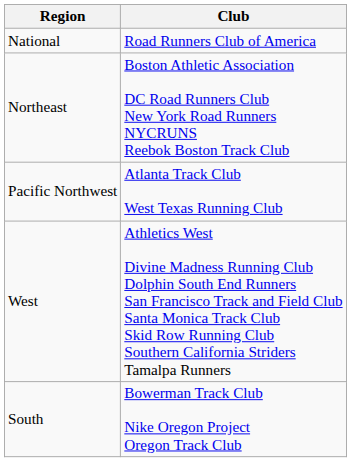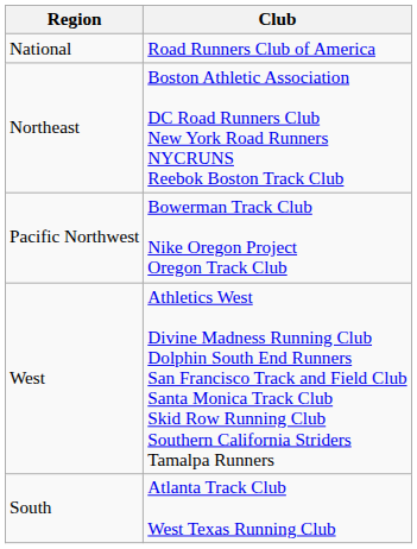Pacific Northwest | Club: Atlanta Track Club West Texas Running Club -> Bowerman Track Club Nike Oregon Project Oregon Track Club
South | Club: Bowerman Track Club Nike Oregon Project Oregon Track Club -> Atlanta Track Club West Texas Running Club
